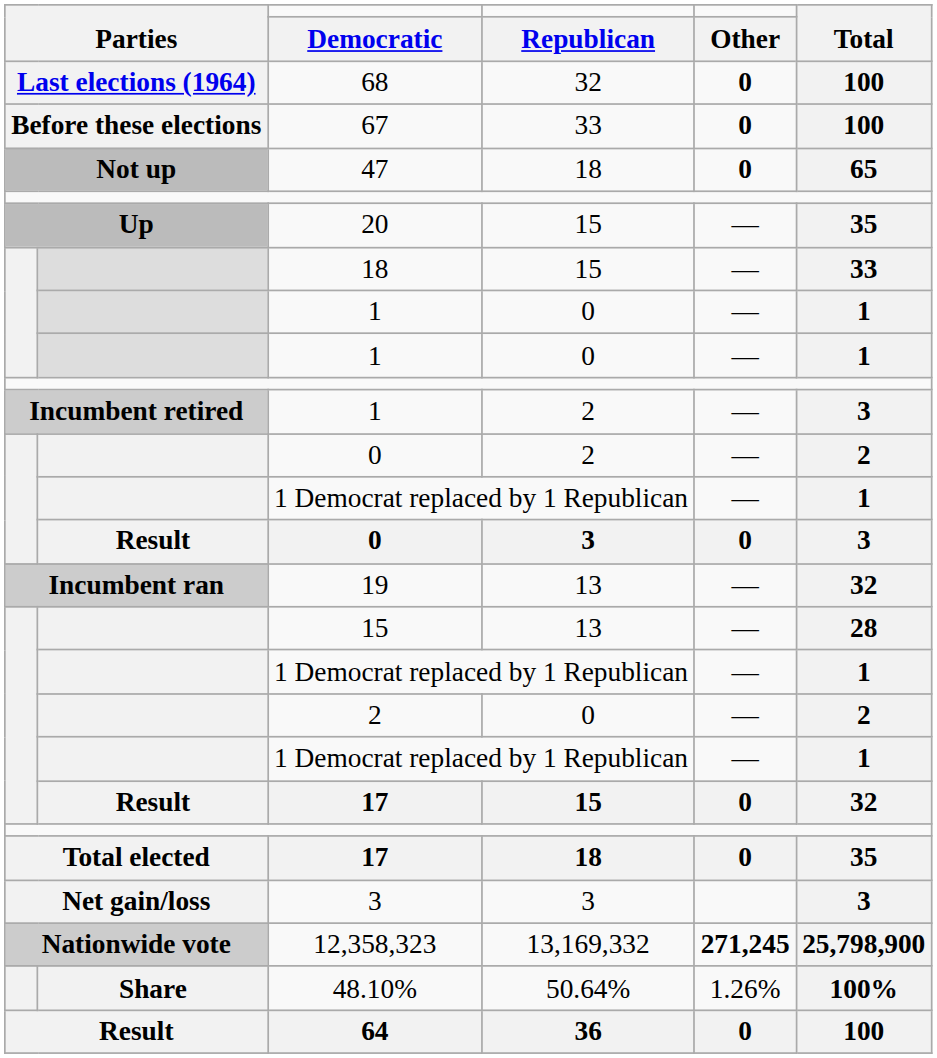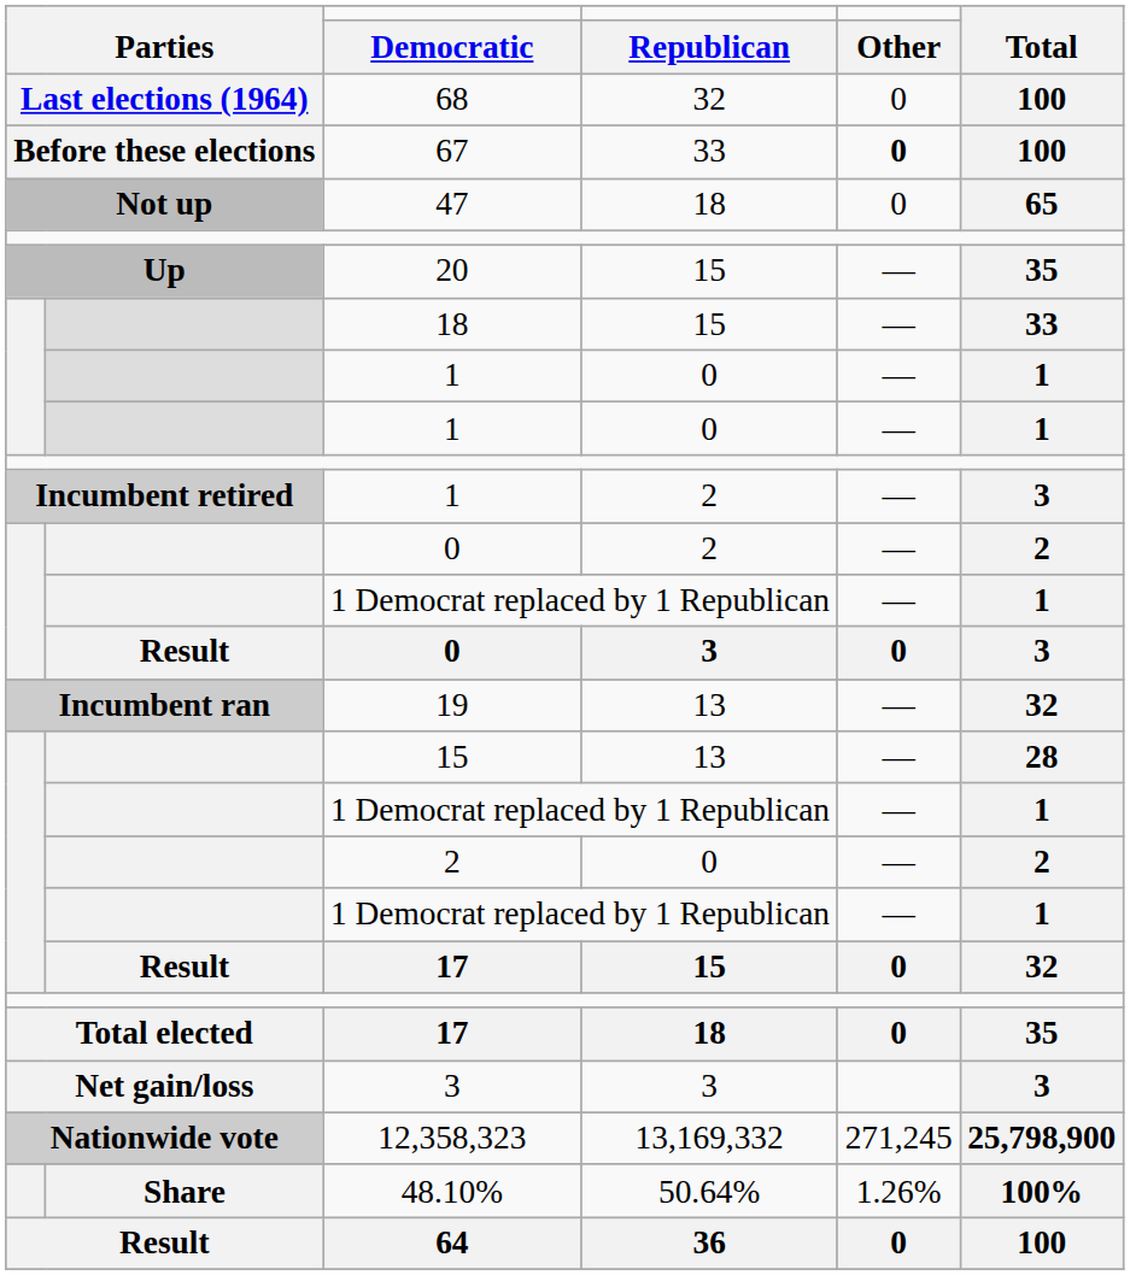68 | Other: bold -> normal
47 | Other: bold -> normal
12,358,323 | Other: bold -> normal
